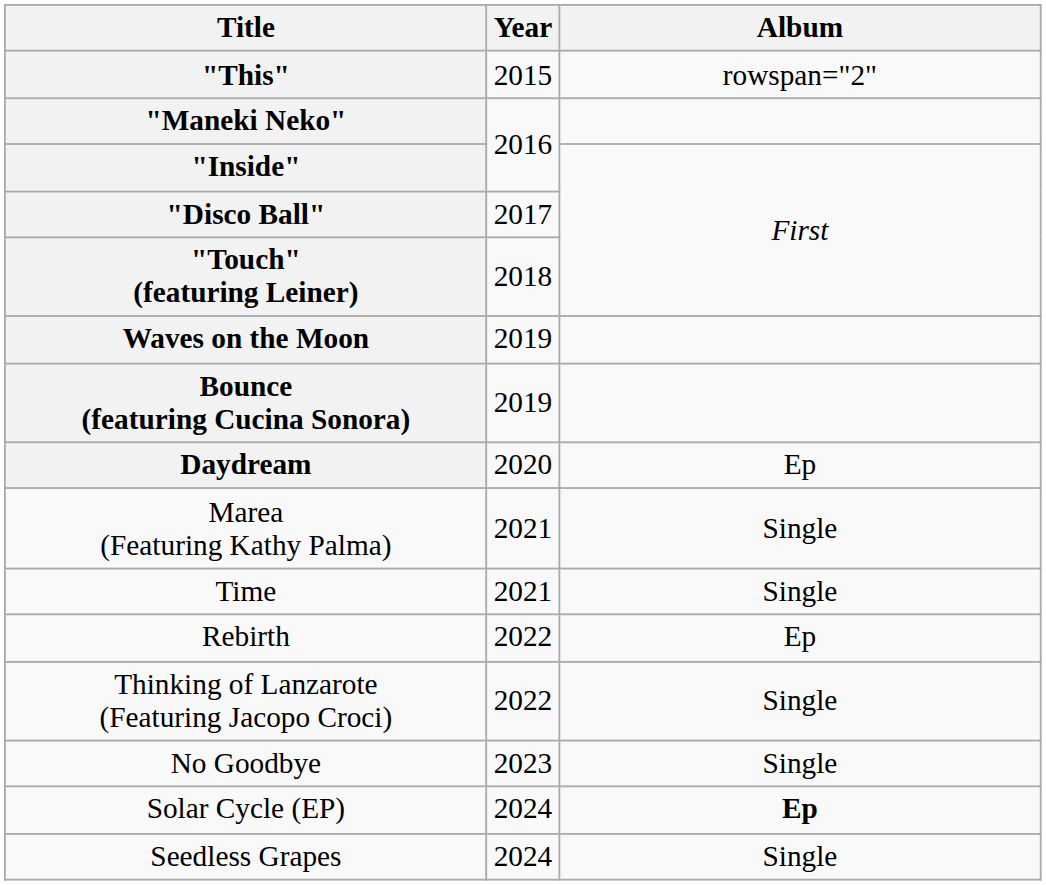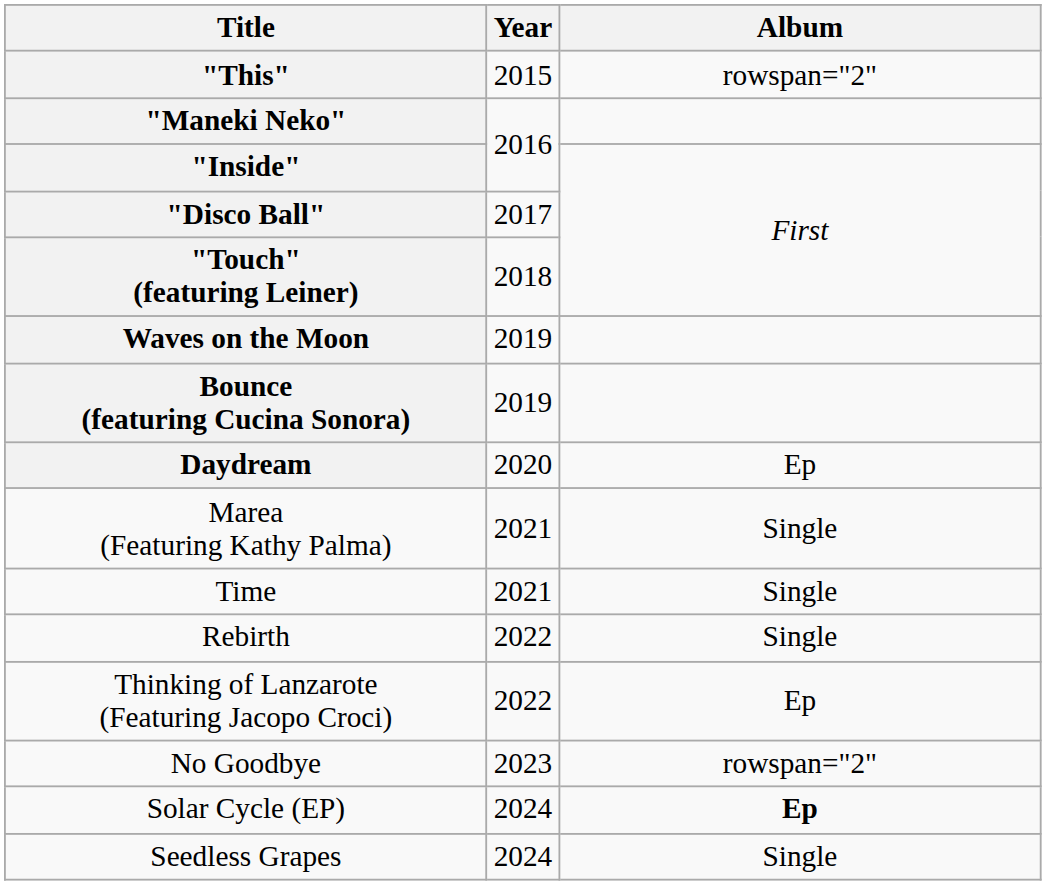Rebirth | Album: Ep -> Single
Thinking of Lanzarote (Featuring Jacopo Croci) | Album: Single -> Ep
No Goodbye | Album: Single -> rowspan="2"
